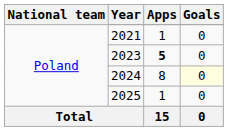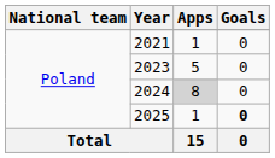2023 | Apps: bold -> normal
2024 | Apps: no background -> lightgrey background
2024 | Goals: lightyellow background -> no background
2025 | Goals: normal -> bold
